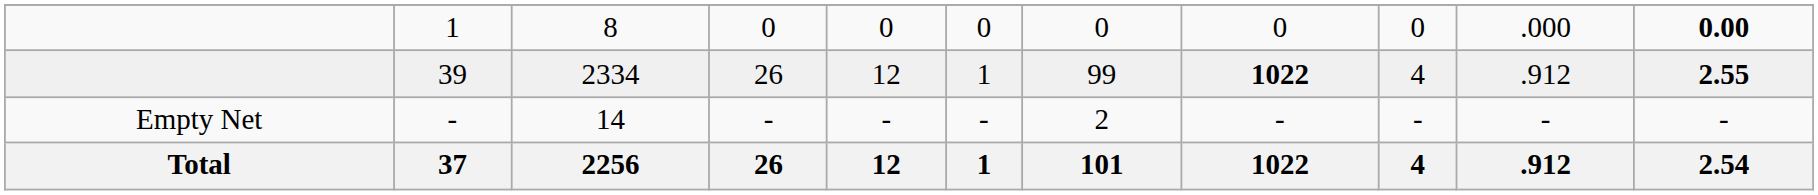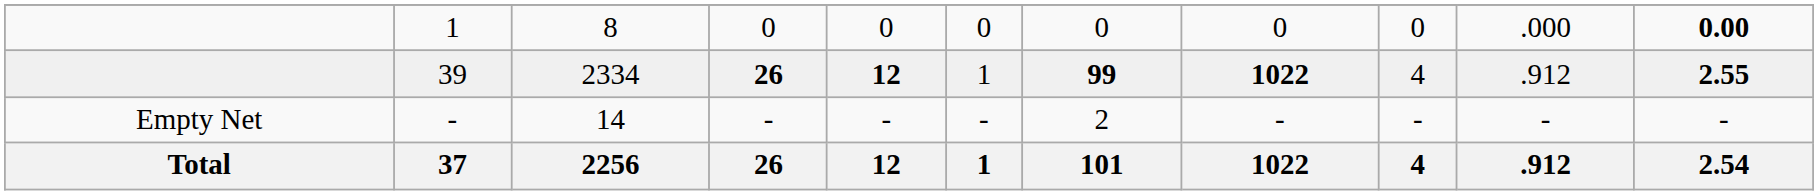39 | column 4: normal -> bold
39 | column 5: normal -> bold
39 | column 7: normal -> bold
